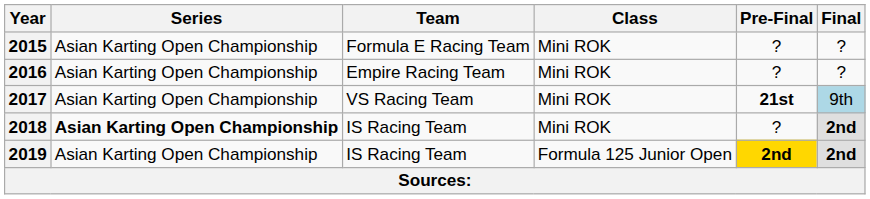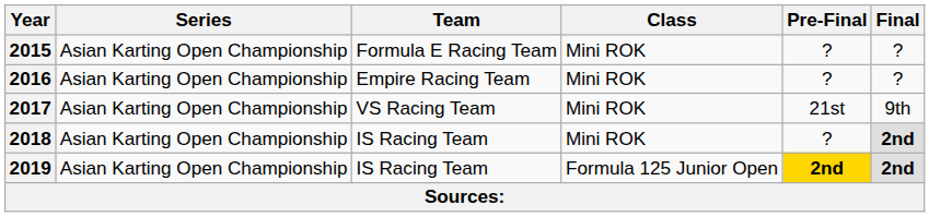2017 | Pre-Final: bold -> normal
2017 | Final: lightblue background -> no background
2018 | Series: bold -> normal
